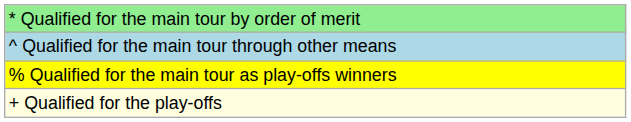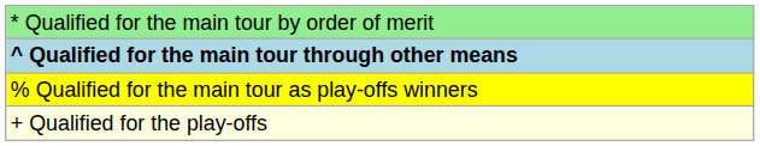row 2 | column 1: normal -> bold
